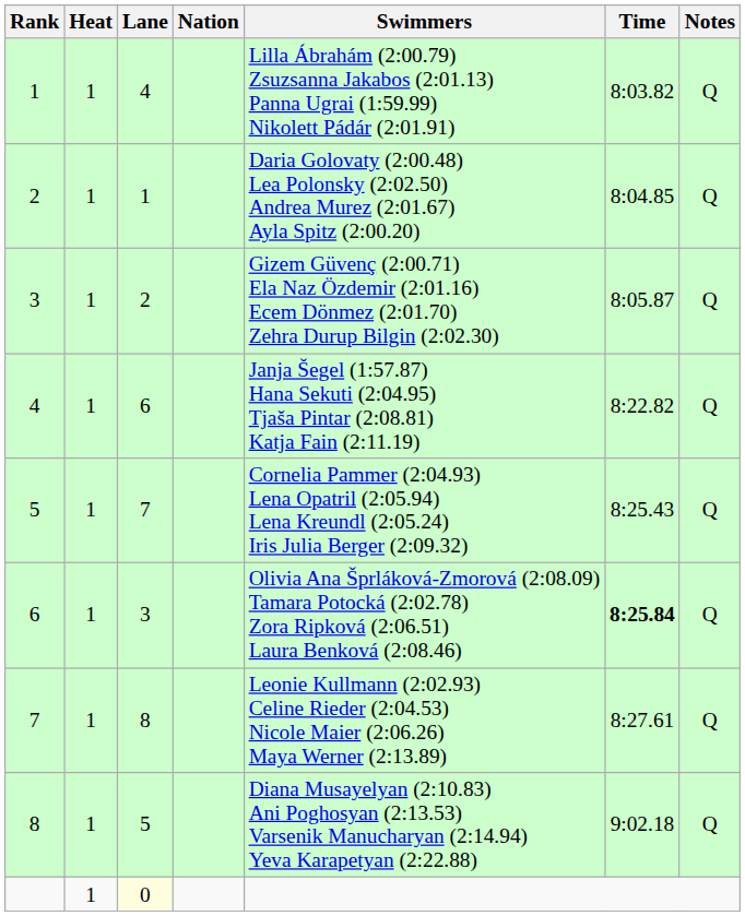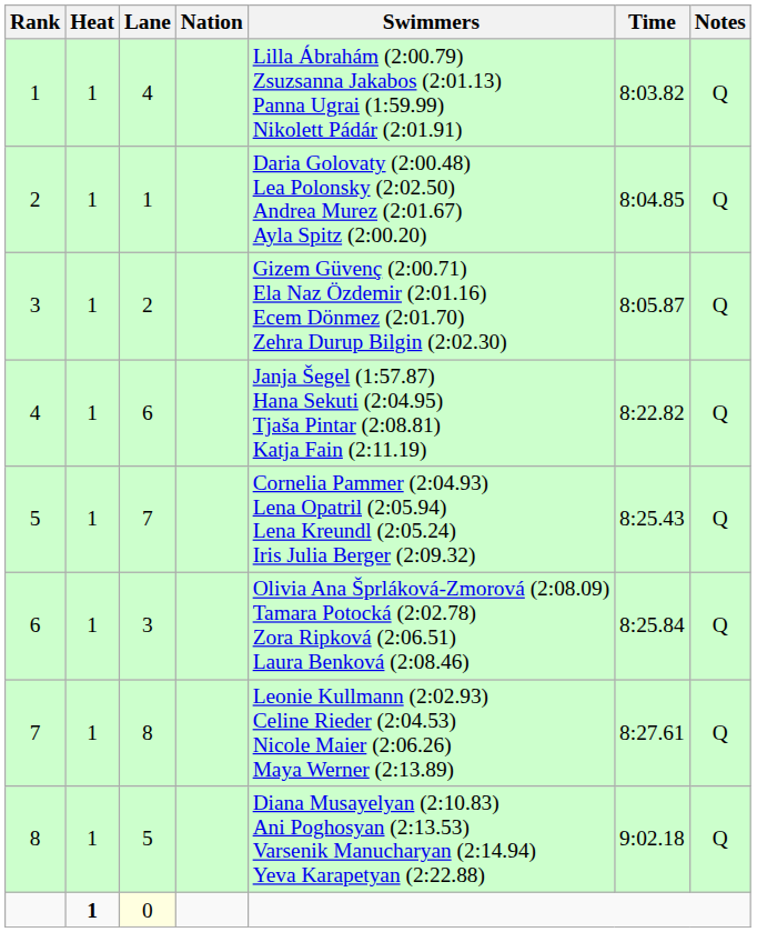row 7 | Time: bold -> normal
row 10 | Heat: normal -> bold
